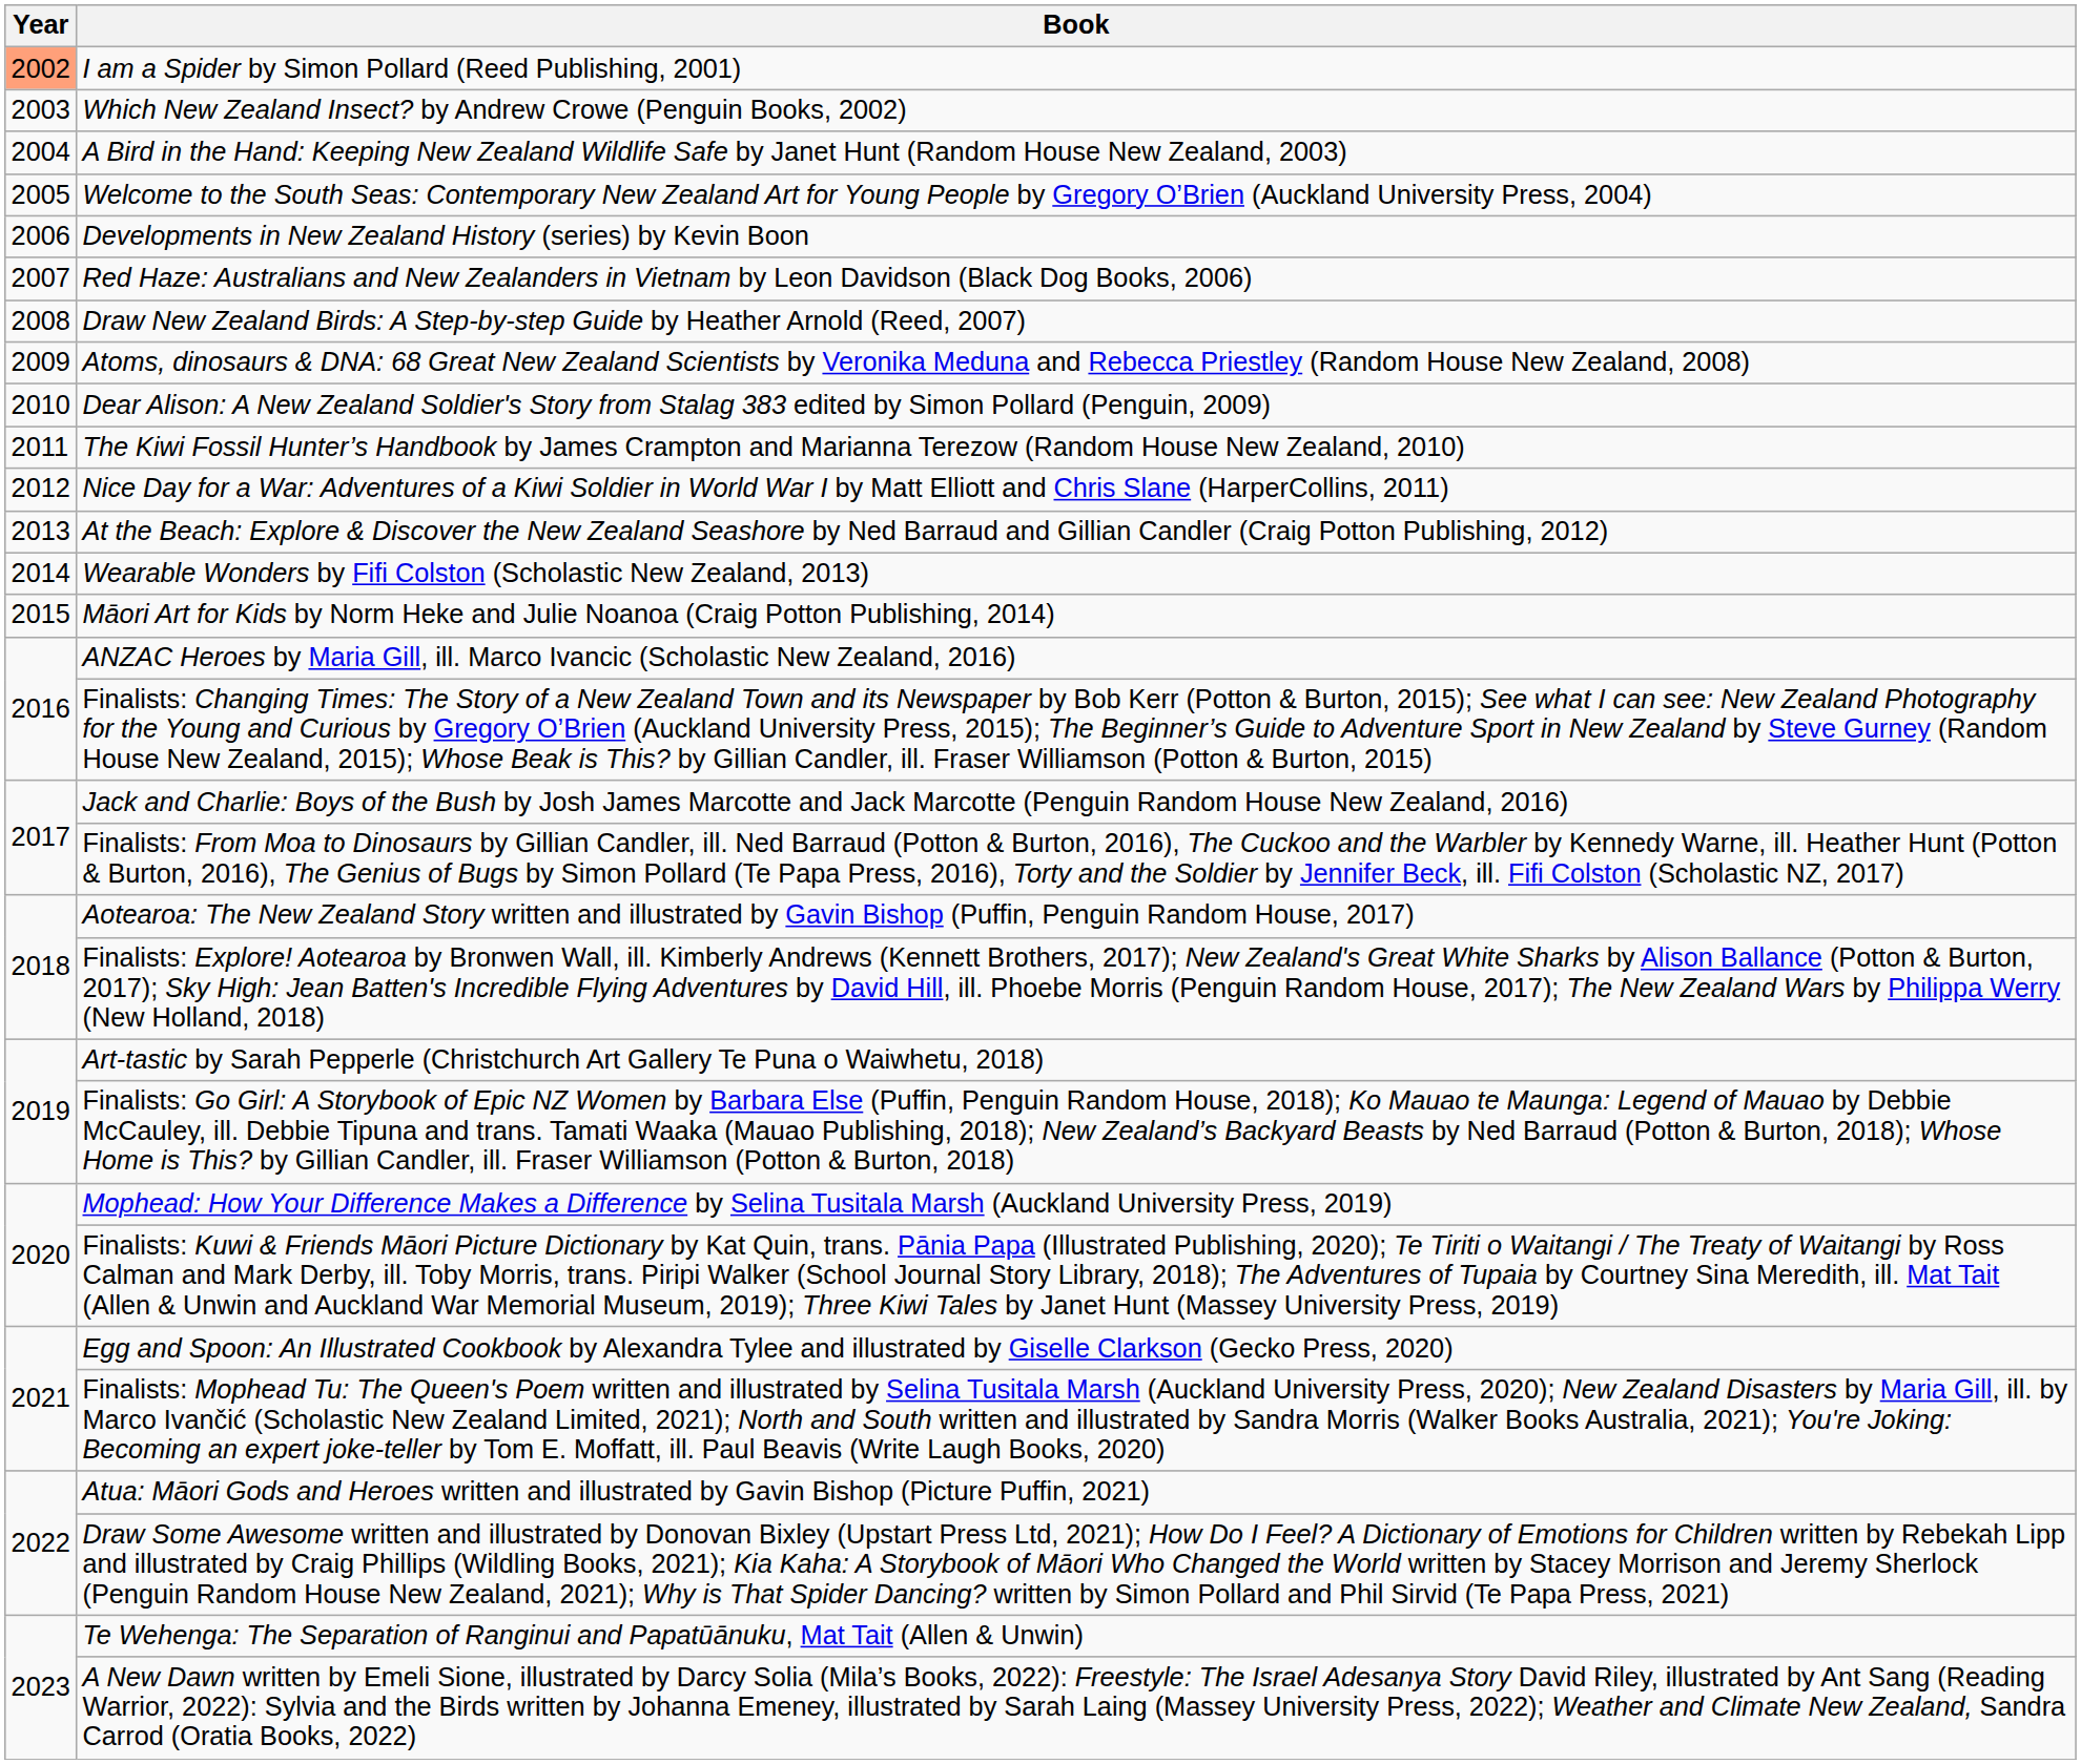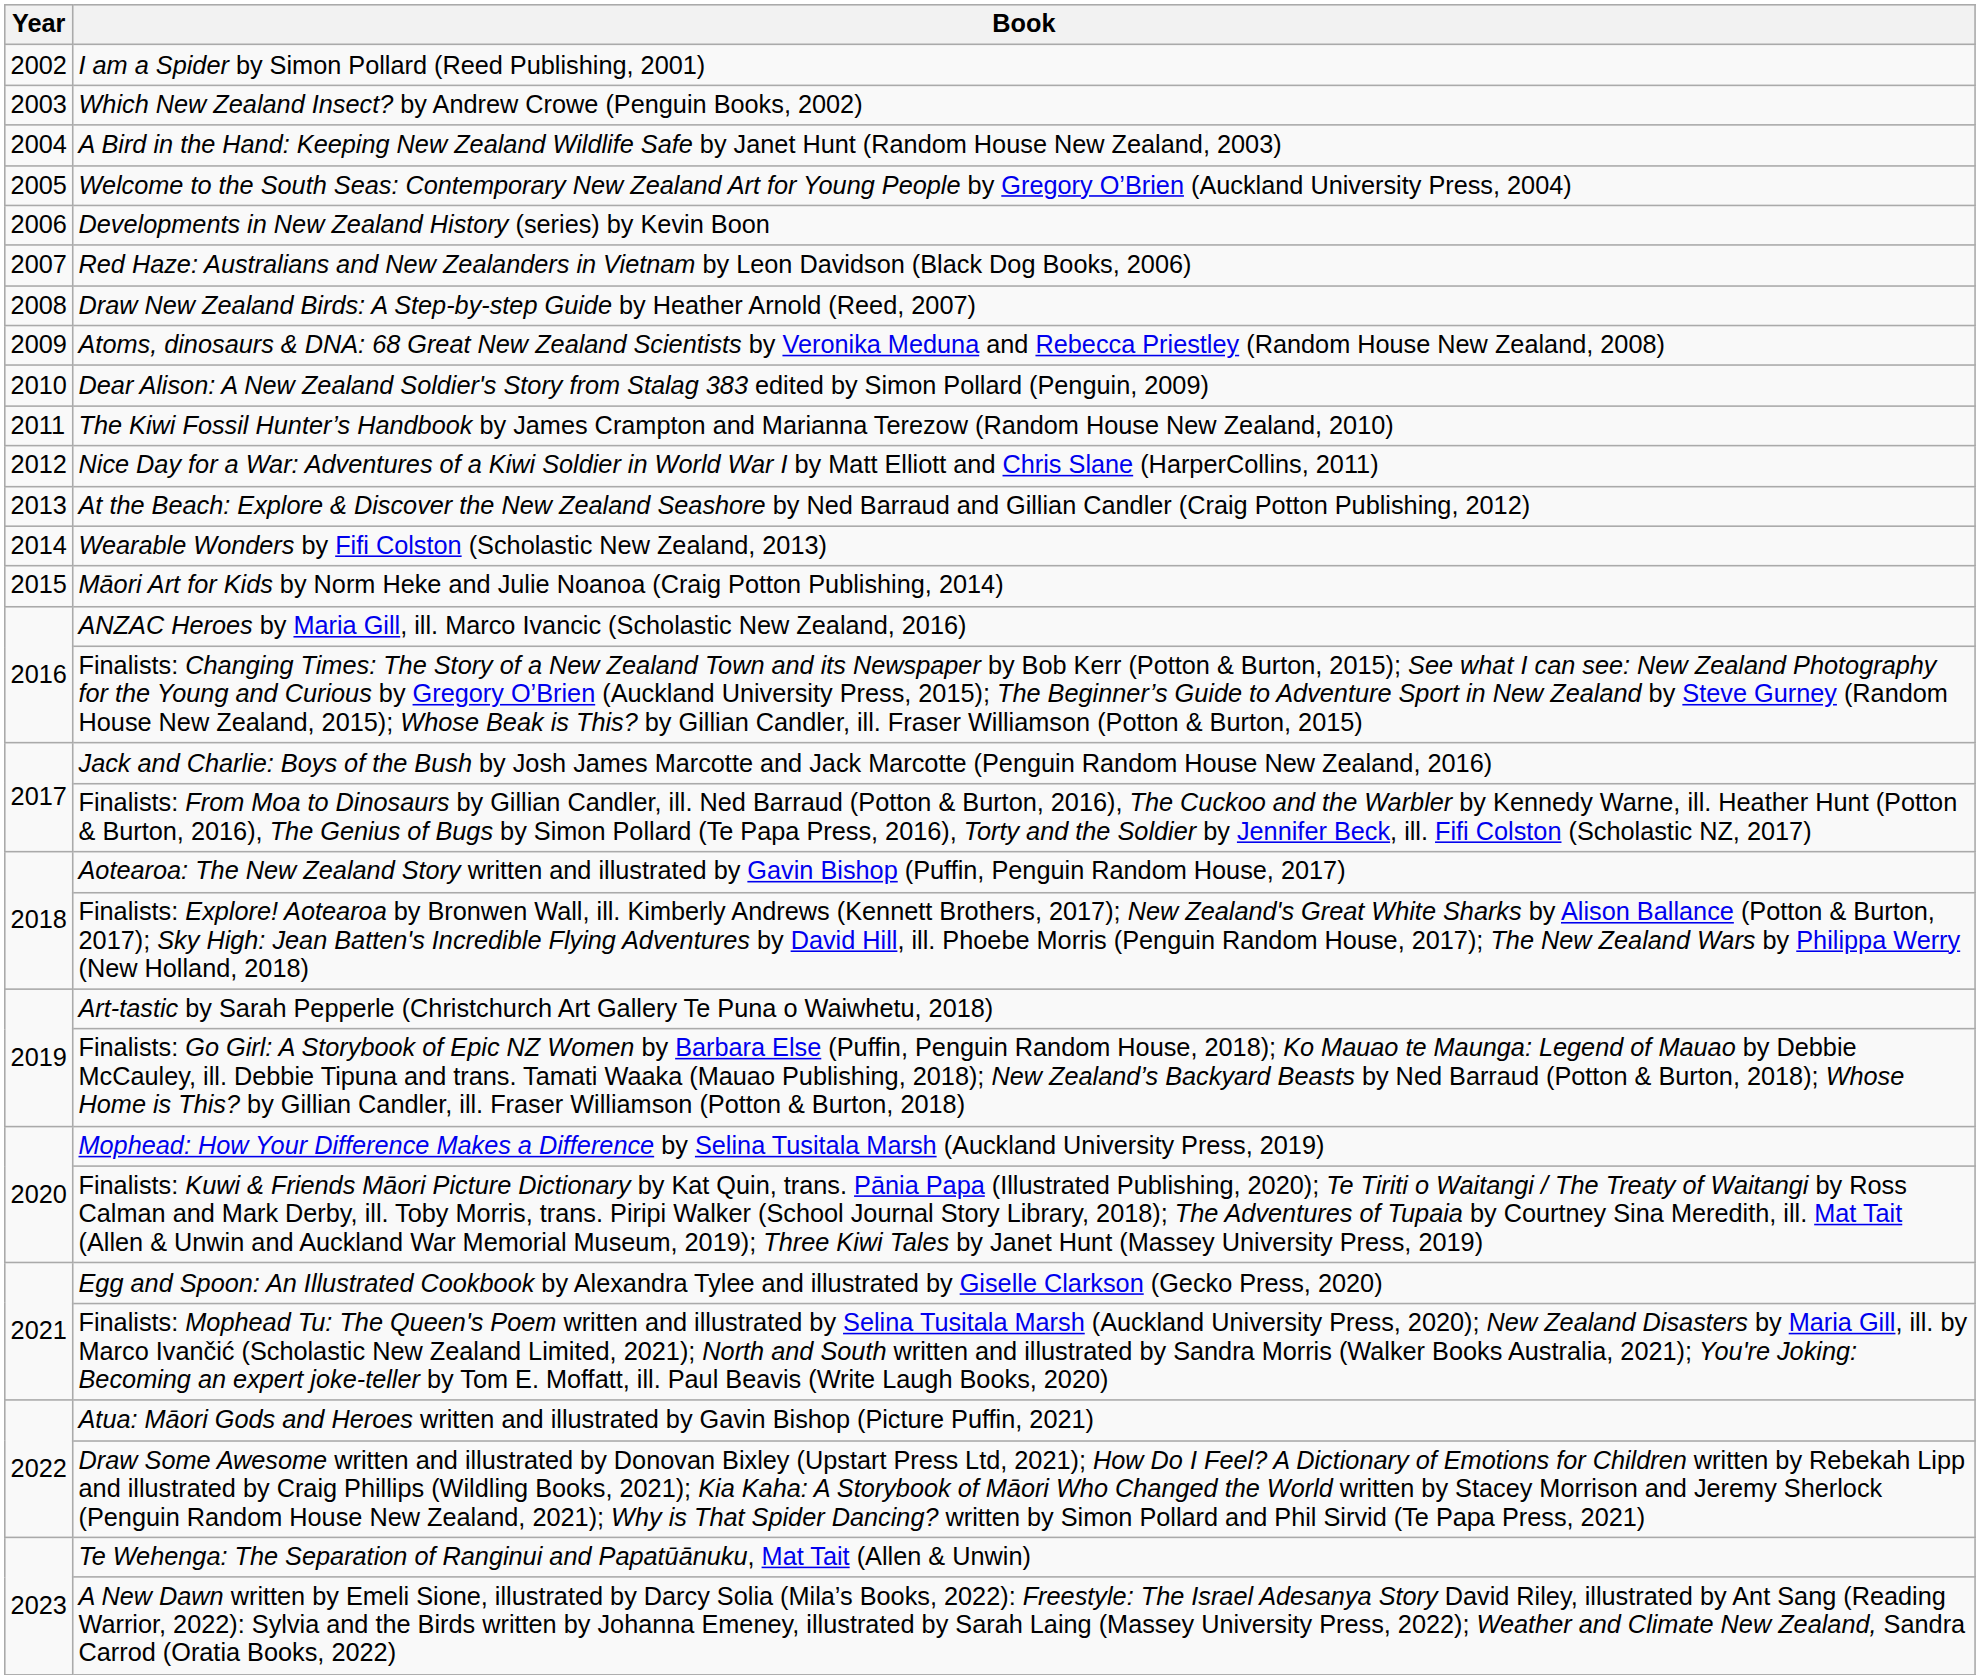I am a Spider by Simon Pollard (Reed Publishing, 2001) | Year: lightsalmon background -> no background
